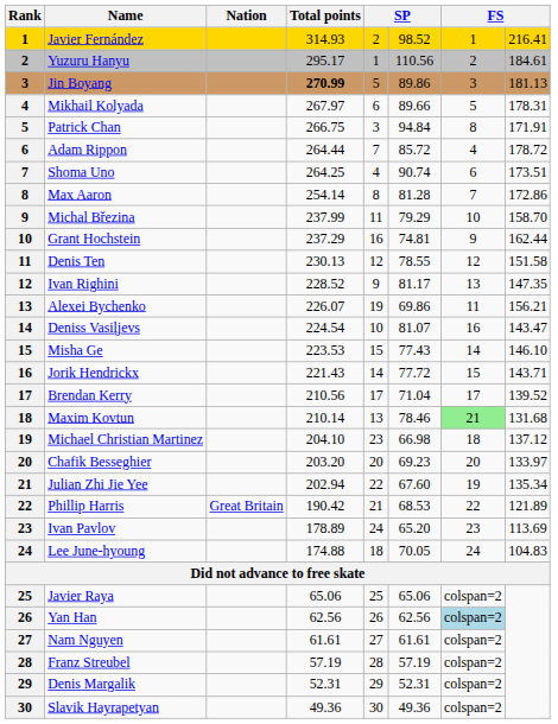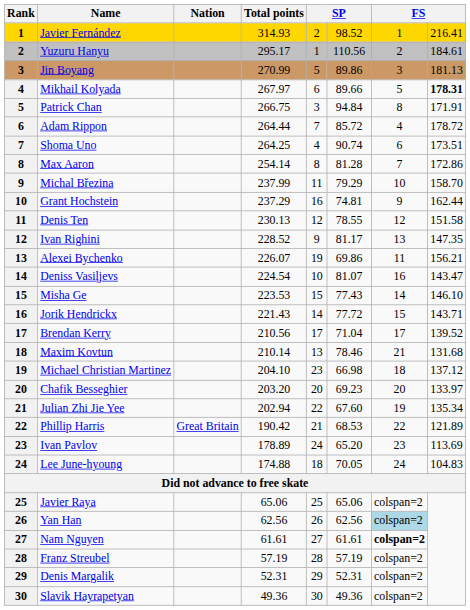Jin Boyang | Total points: bold -> normal
Mikhail Kolyada | column 8: normal -> bold
Maxim Kovtun | column 7: lightgreen background -> no background
Nam Nguyen | column 7: normal -> bold
